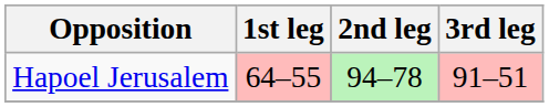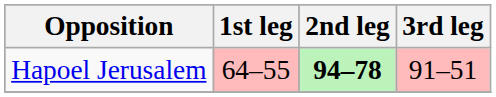Hapoel Jerusalem | 2nd leg: normal -> bold
